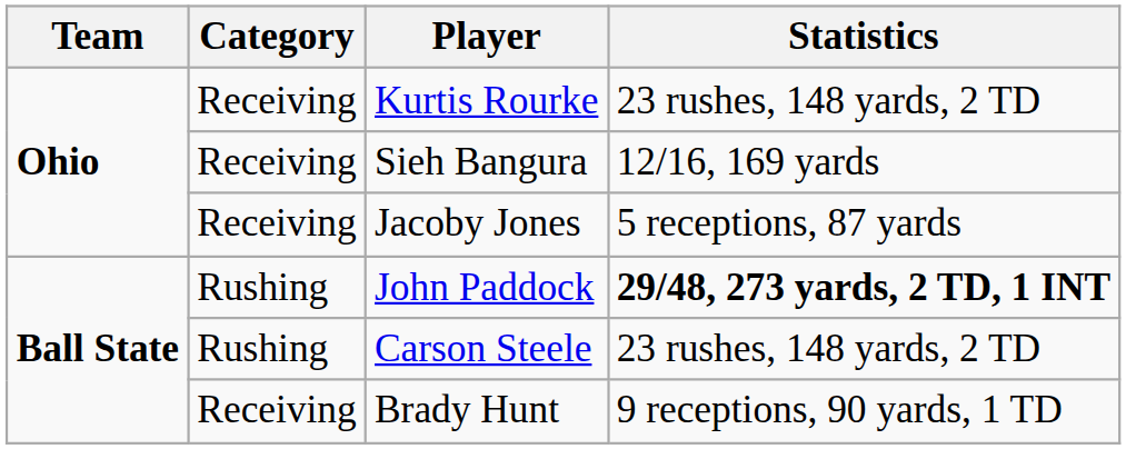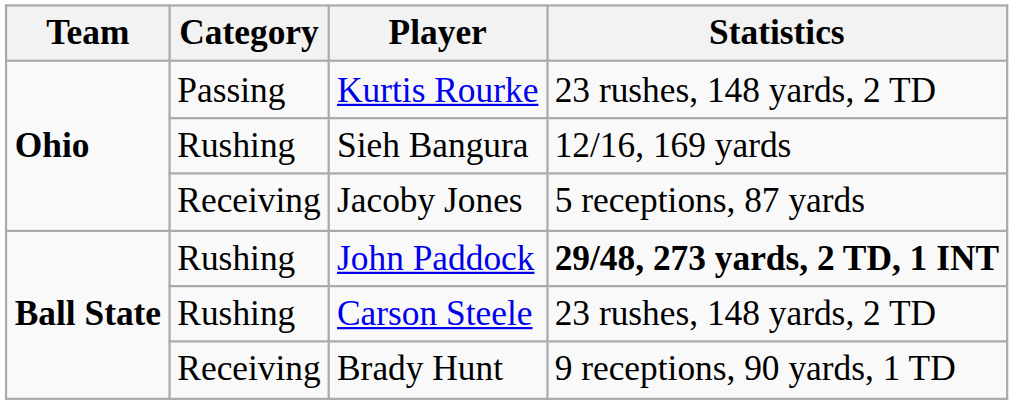Kurtis Rourke | Category: Receiving -> Passing
Sieh Bangura | Category: Receiving -> Rushing
